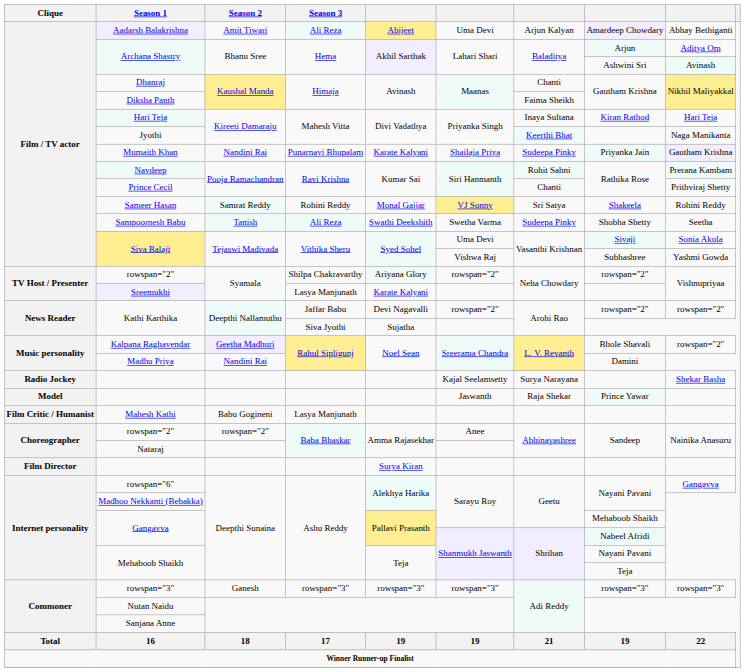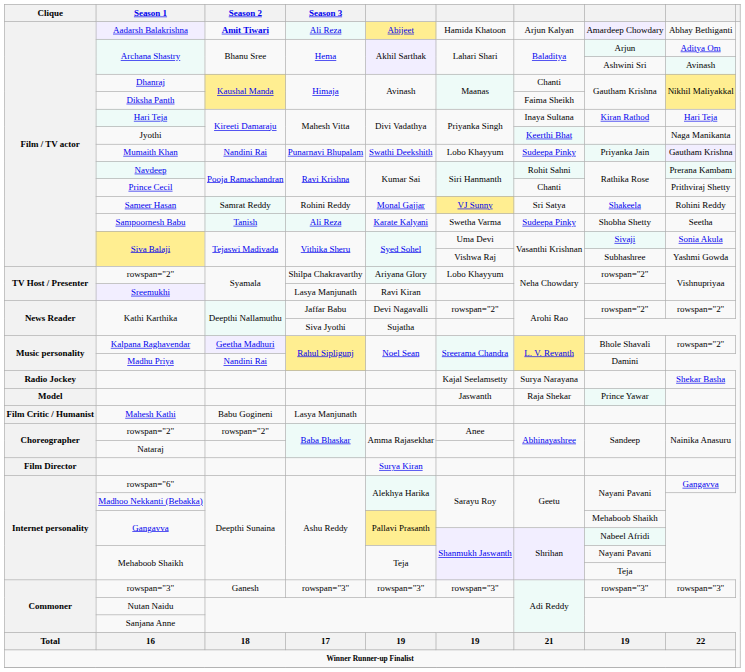Aadarsh Balakrishna | Season 2: normal -> bold
Aadarsh Balakrishna | column 6: Uma Devi -> Hamida Khatoon
Mumaith Khan | column 5: Karate Kalyani -> Swathi Deekshith
Mumaith Khan | column 6: Shailaja Priya -> Lobo Khayyum
Sampoornesh Babu | column 5: Swathi Deekshith -> Karate Kalyani
TV Host / Presenter / rowspan="2" | column 6: rowspan="2" -> Lobo Khayyum
Sreemukhi | column 5: Karate Kalyani -> Ravi Kiran
